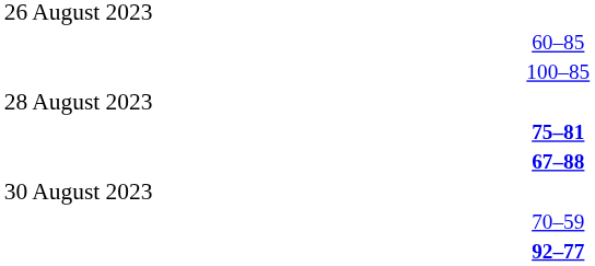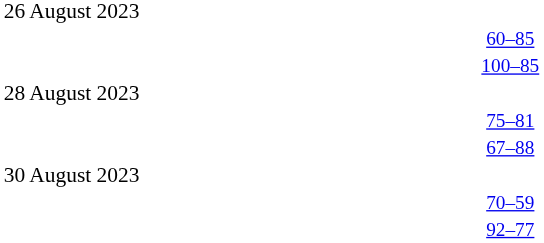75–81 | column 2: bold -> normal
67–88 | column 2: bold -> normal
92–77 | column 2: bold -> normal
